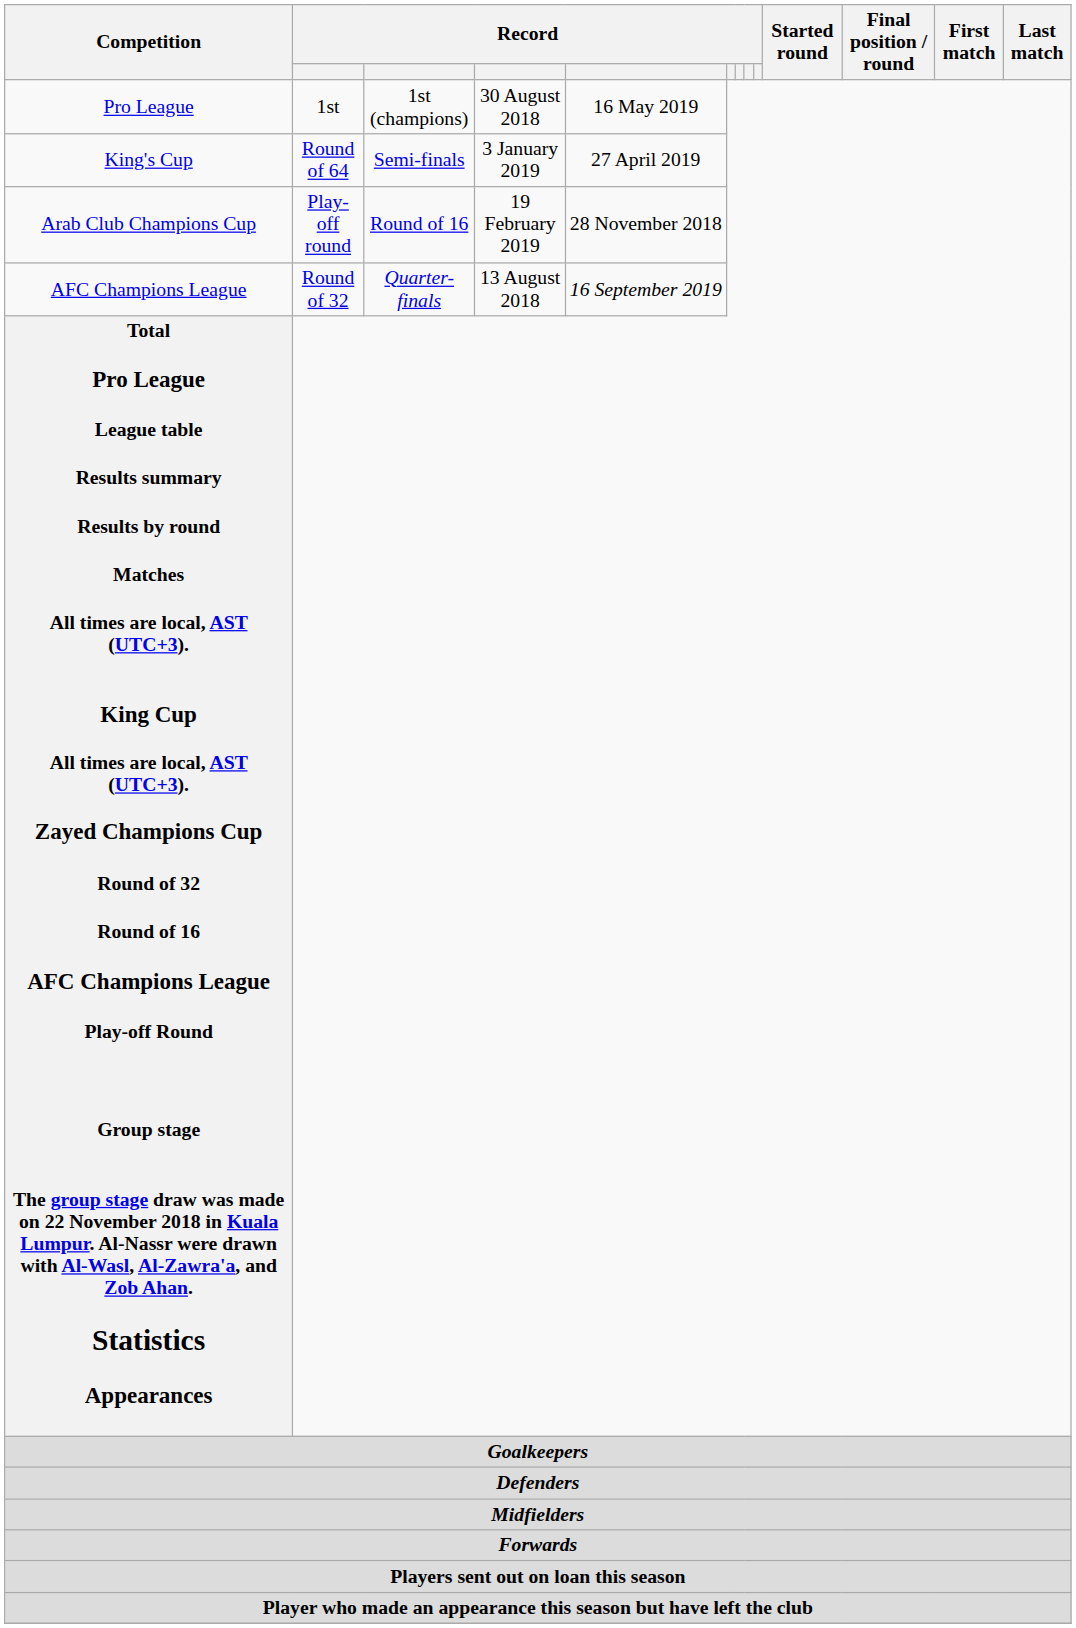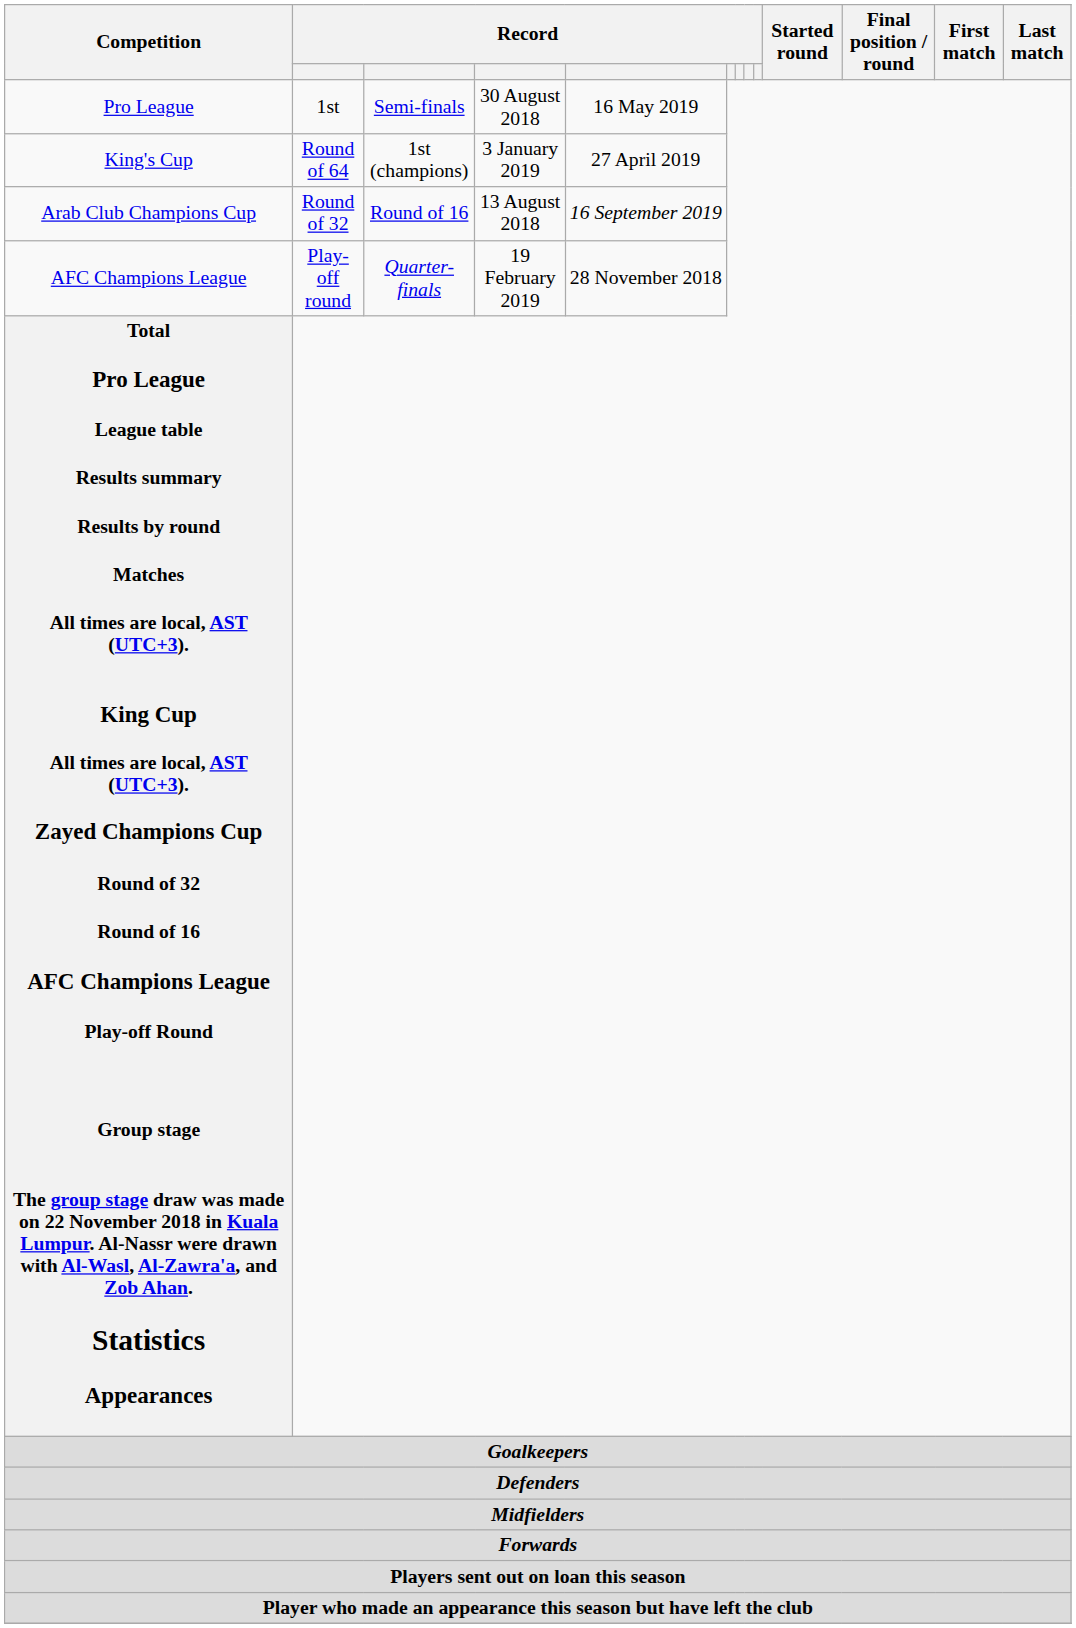Pro League | column 3: 1st (champions) -> Semi-finals
King's Cup | column 3: Semi-finals -> 1st (champions)
Arab Club Champions Cup | column 2: Play-off round -> Round of 32
Arab Club Champions Cup | column 4: 19 February 2019 -> 13 August 2018
Arab Club Champions Cup | column 5: 28 November 2018 -> 16 September 2019
AFC Champions League | column 2: Round of 32 -> Play-off round
AFC Champions League | column 4: 13 August 2018 -> 19 February 2019
AFC Champions League | column 5: 16 September 2019 -> 28 November 2018
